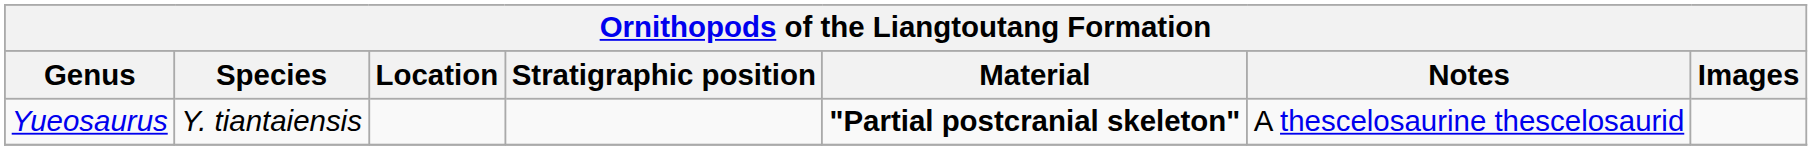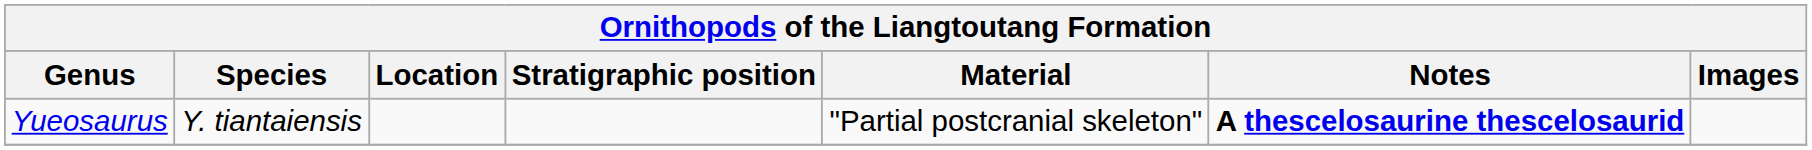Yueosaurus | Material: bold -> normal
Yueosaurus | Notes: normal -> bold
